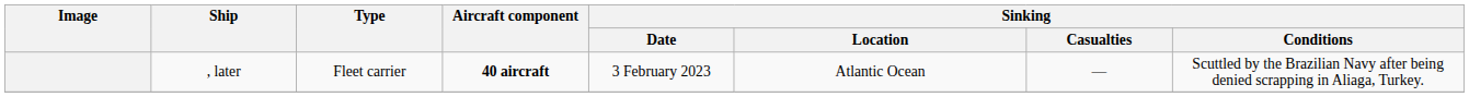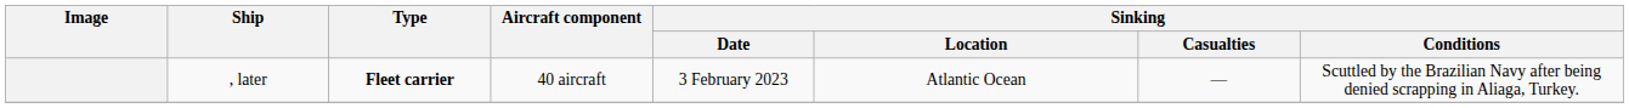, later | Type: normal -> bold
, later | Aircraft component: bold -> normal
